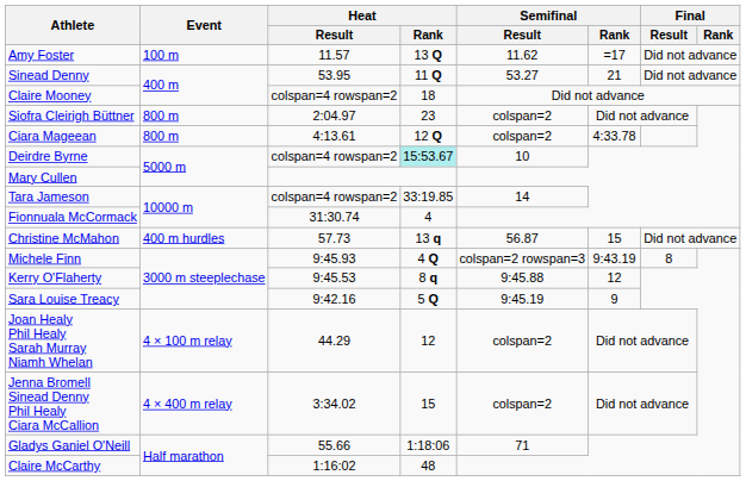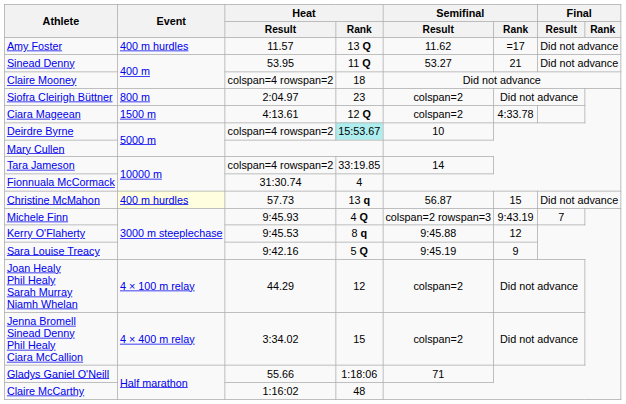Amy Foster | Event: 100 m -> 400 m hurdles
Ciara Mageean | Event: 800 m -> 1500 m
Christine McMahon | Event: no background -> lightyellow background
Michele Finn | Final / Result: 8 -> 7
